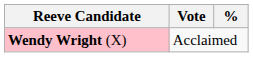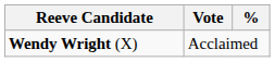Wendy Wright (X) | Reeve Candidate: pink background -> no background
